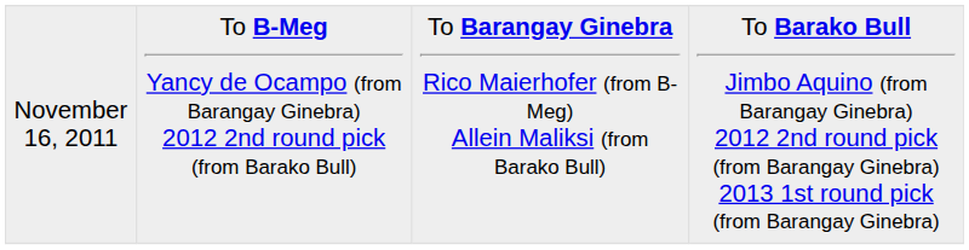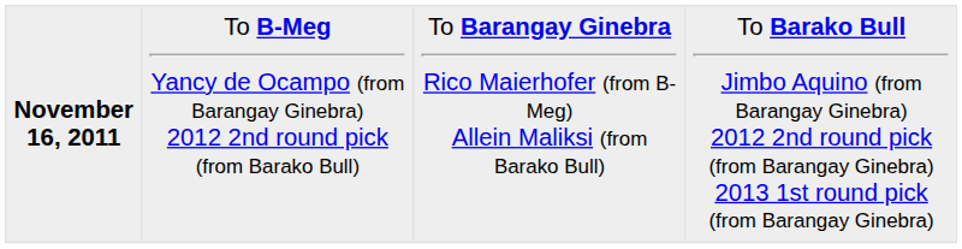November 16, 2011 | column 1: normal -> bold
